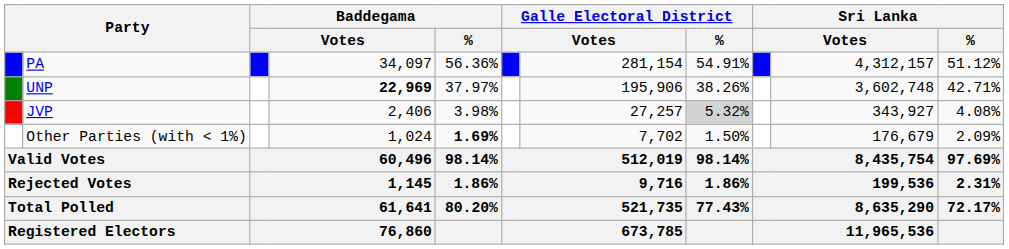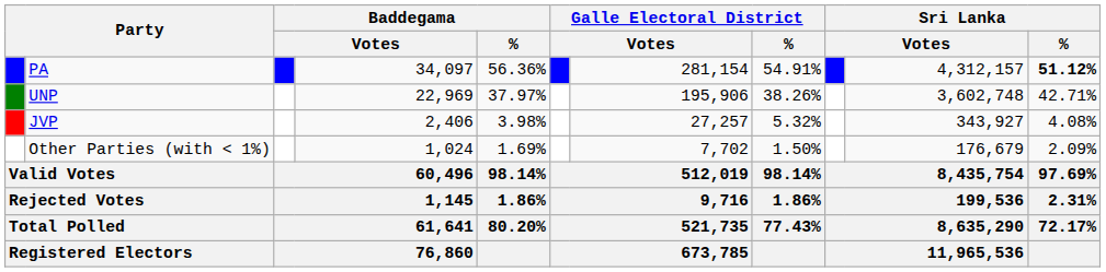PA | Sri Lanka / %: normal -> bold
UNP | column 4: bold -> normal
JVP | Galle Electoral District / %: lightgrey background -> no background
Other Parties (with < 1%) | Baddegama / %: bold -> normal
